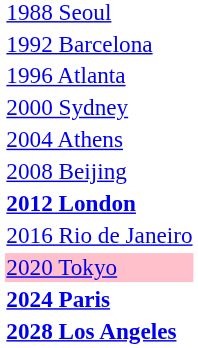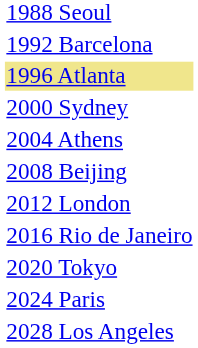1996 Atlanta | column 1: no background -> khaki background
2012 London | column 1: bold -> normal
2020 Tokyo | column 1: pink background -> no background
2024 Paris | column 1: bold -> normal
2028 Los Angeles | column 1: bold -> normal
